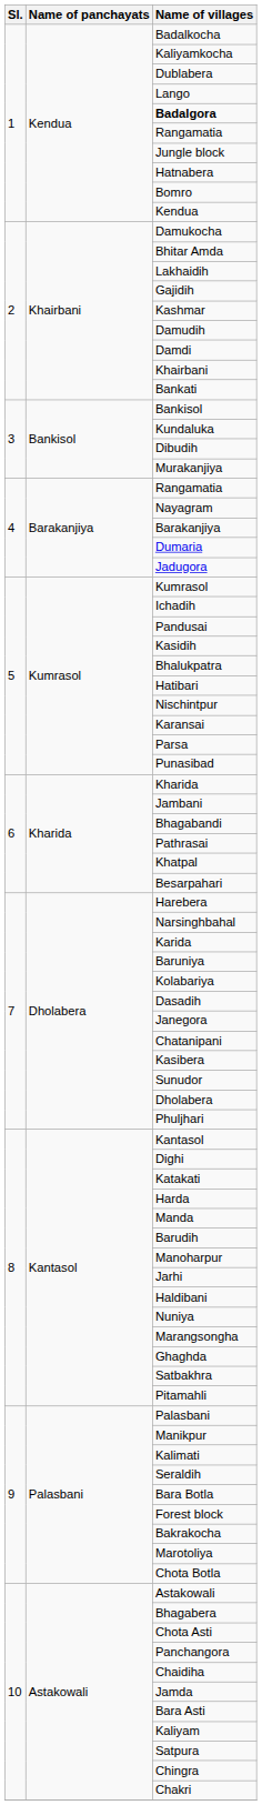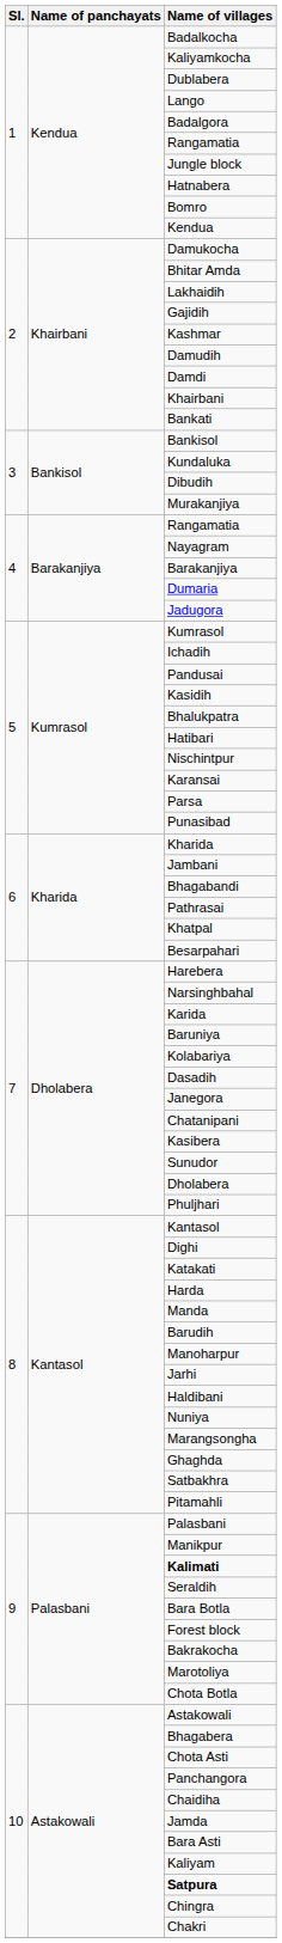Badalgora | Name of villages: bold -> normal
Kalimati | Name of villages: normal -> bold
Satpura | Name of villages: normal -> bold
